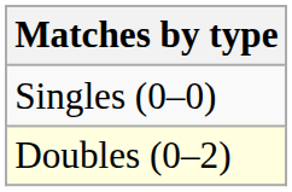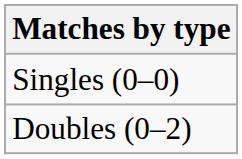row 3 | column 1: lightyellow background -> no background
